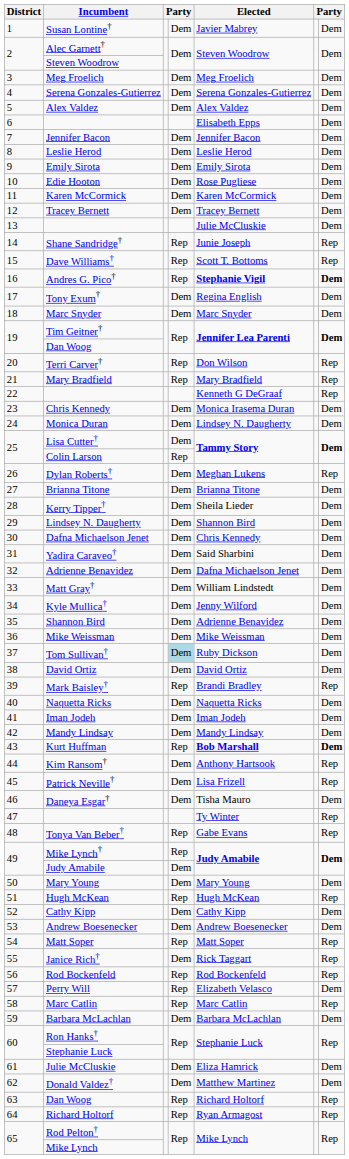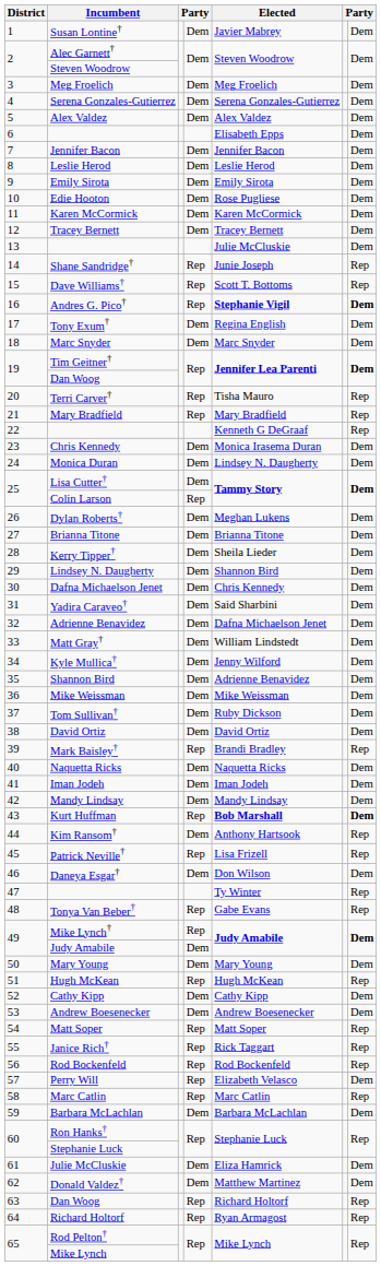Terri Carver† | Elected: Don Wilson -> Tisha Mauro
Dylan Roberts† | column 7: Rep -> Dem
Tom Sullivan† | column 4: lightblue background -> no background
Patrick Neville† | column 4: Dem -> Rep
Daneya Esgar† | Elected: Tisha Mauro -> Don Wilson
Janice Rich† | column 4: Dem -> Rep
